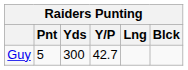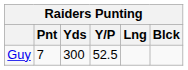Guy | Pnt: 5 -> 7
Guy | Y/P: 42.7 -> 52.5
